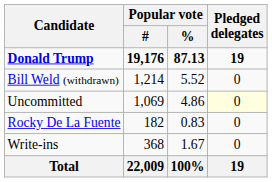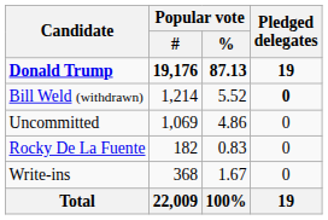Bill Weld (withdrawn) | Pledged delegates: normal -> bold
Uncommitted | Pledged delegates: lightyellow background -> no background
